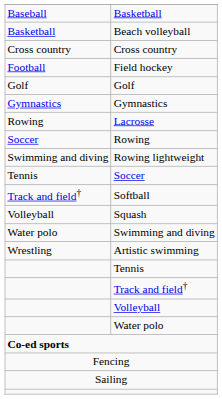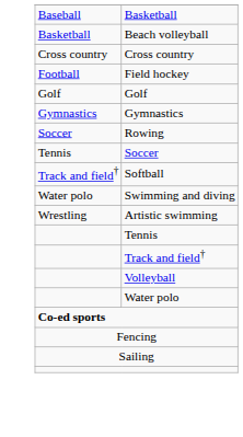- row: Rowing | Lacrosse
- row: Swimming and diving | Rowing lightweight
- row: Volleyball | Squash
